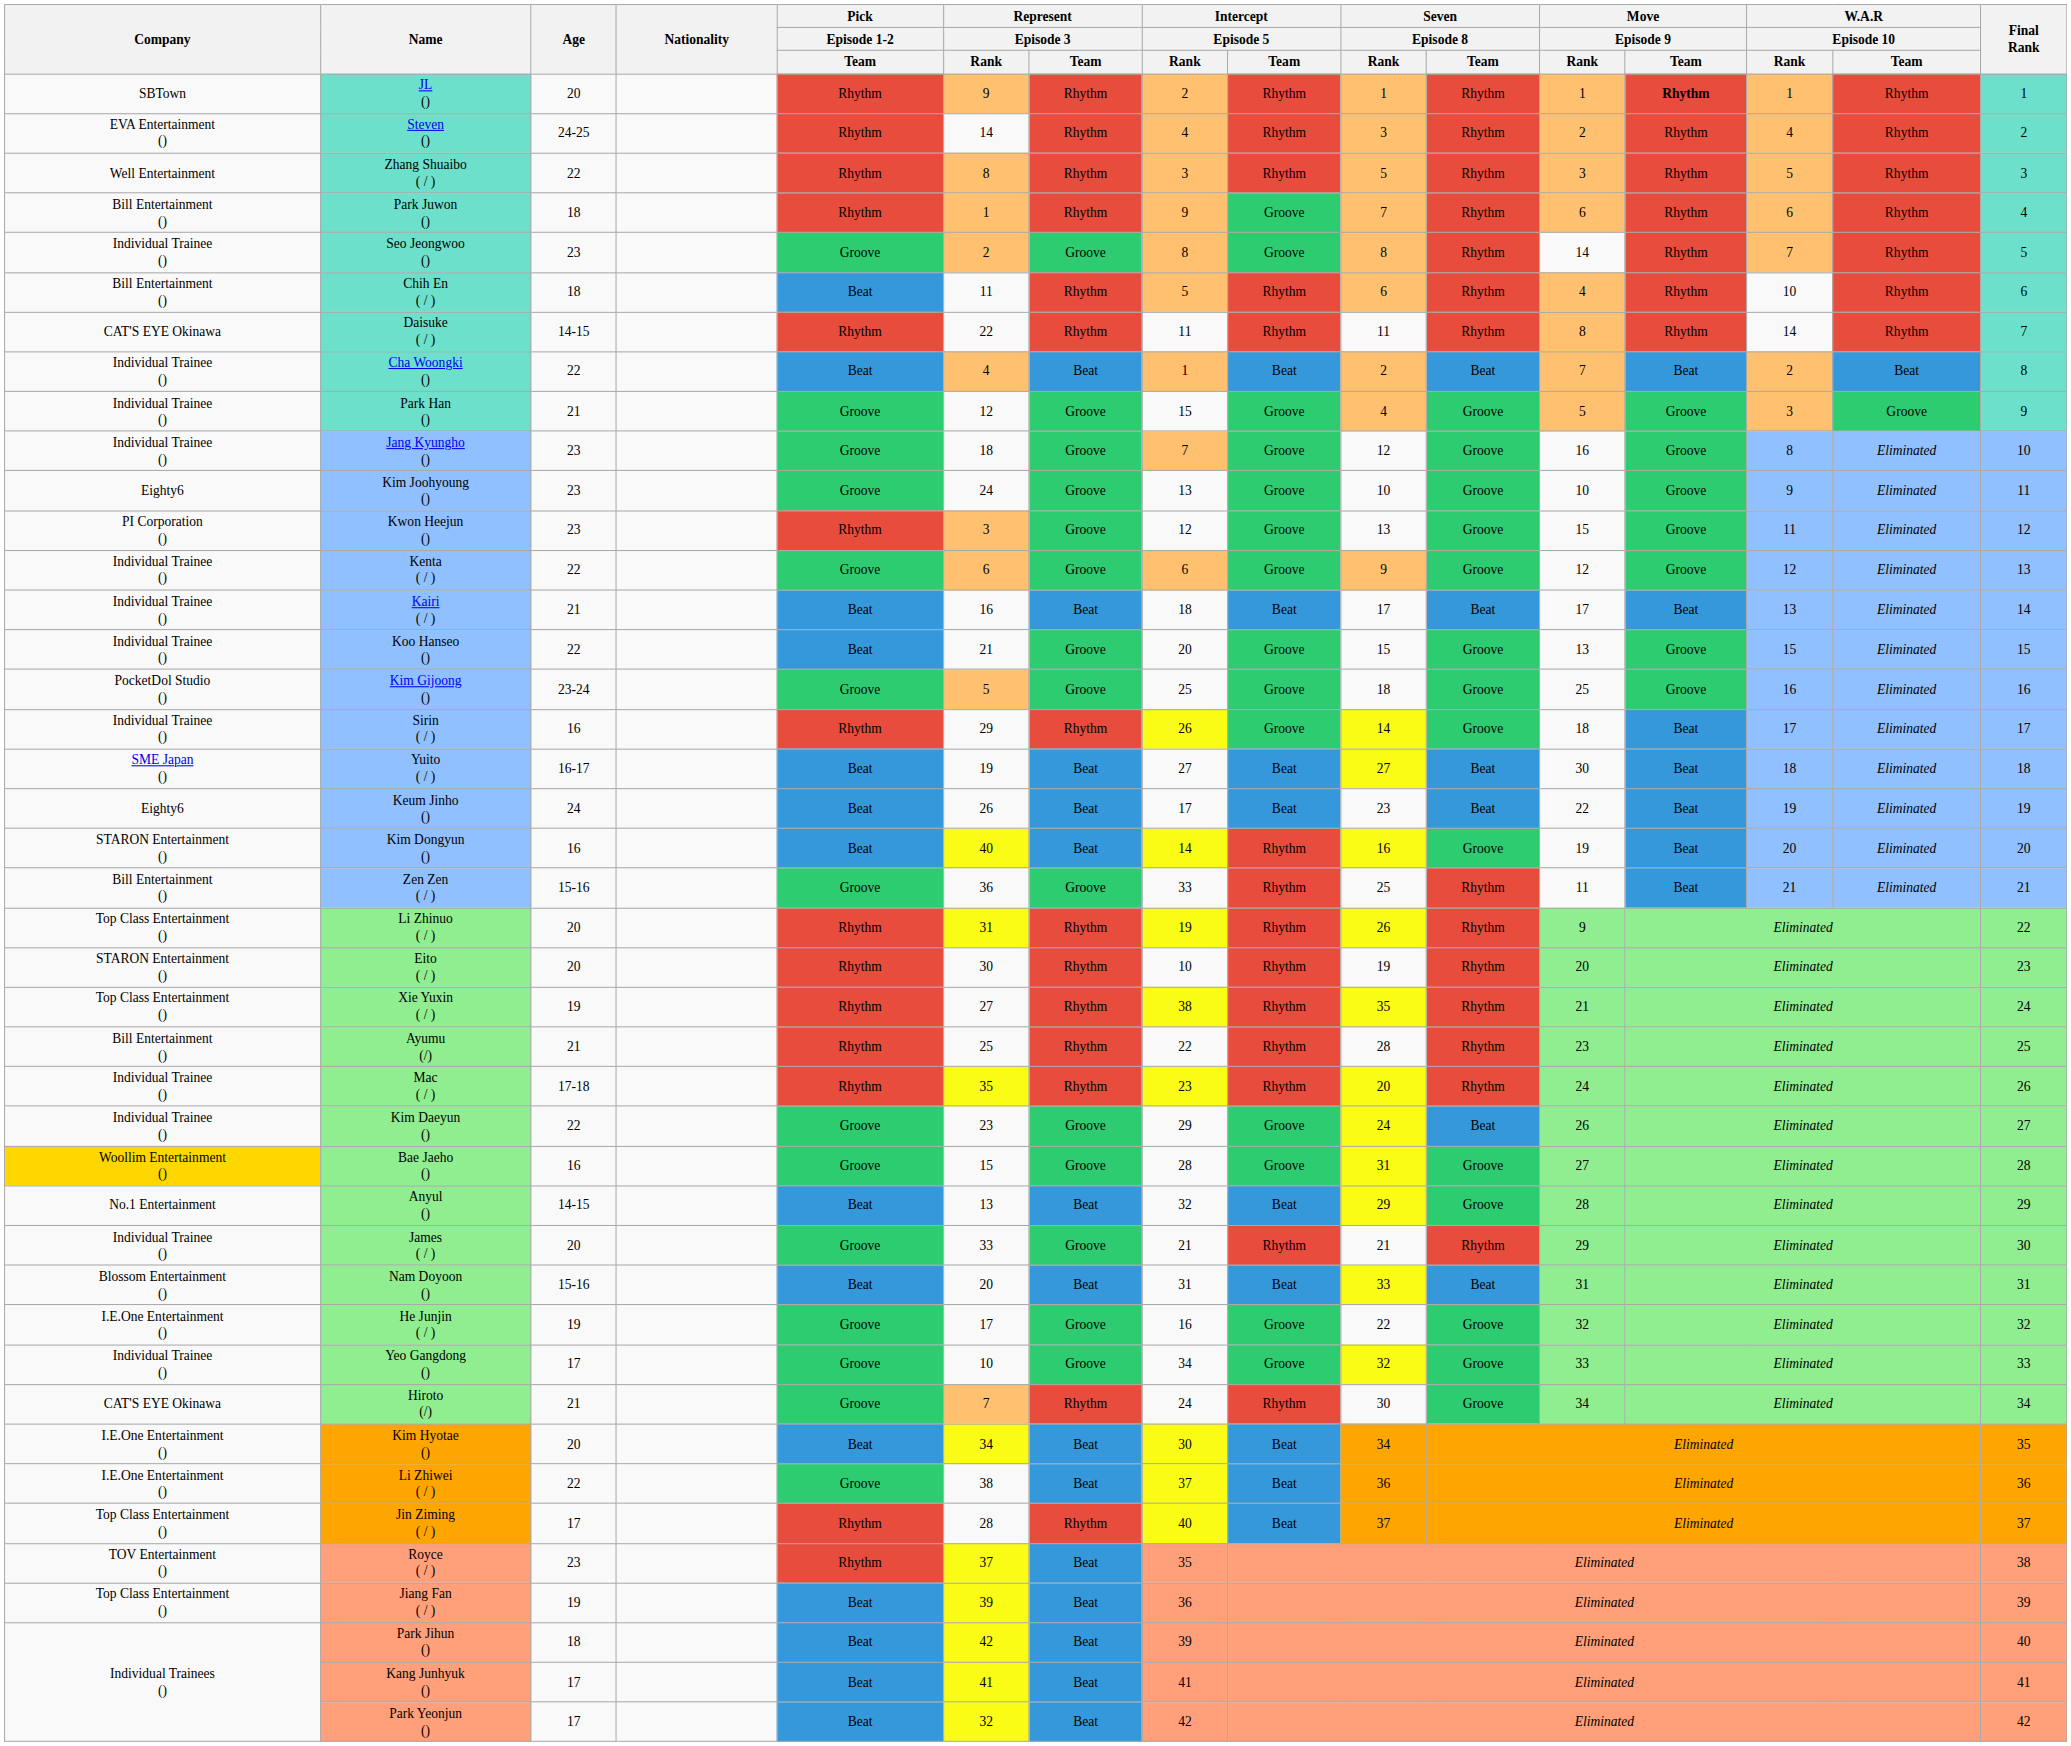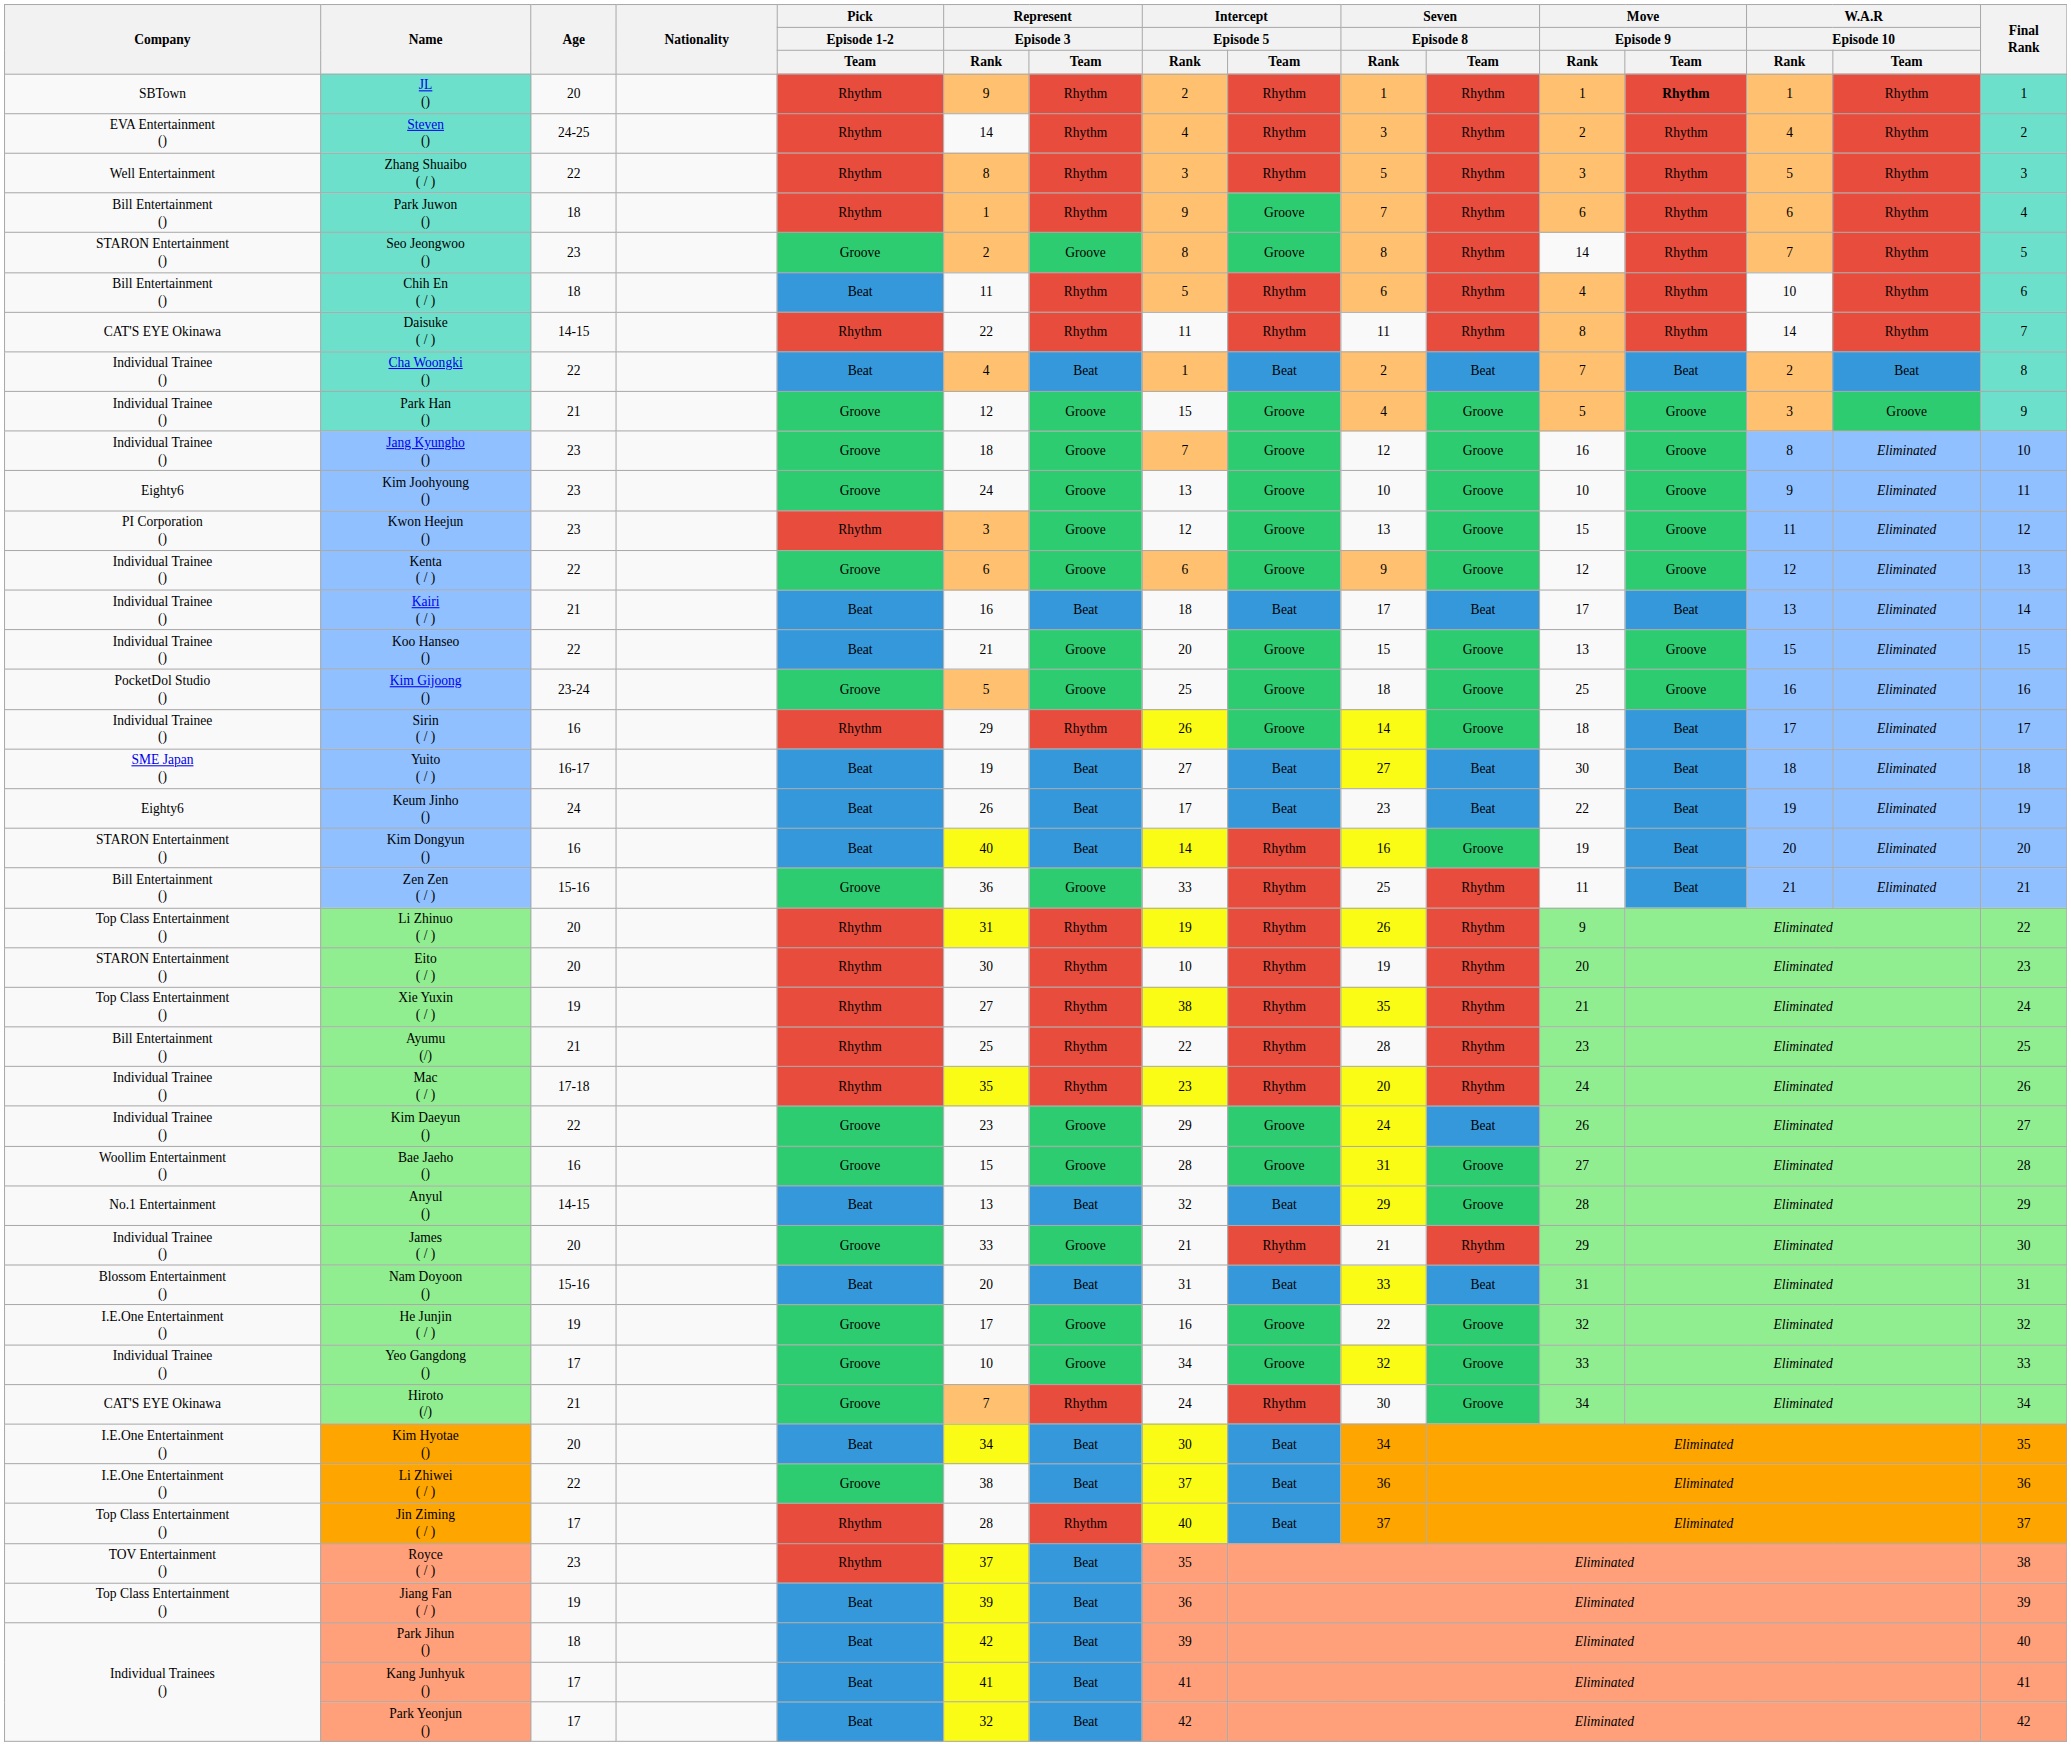Seo Jeongwoo () | Company: Individual Trainee () -> STARON Entertainment ()
Bae Jaeho () | Company: gold background -> no background
